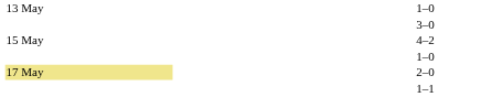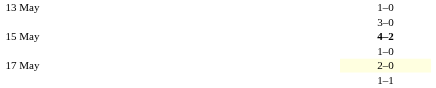4–2 | column 2: normal -> bold
2–0 | column 1: khaki background -> no background
2–0 | column 2: no background -> lightyellow background
